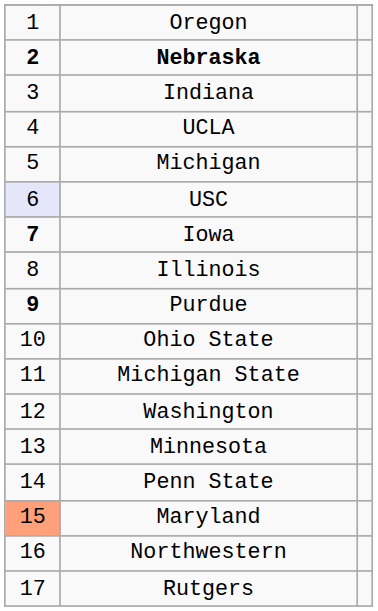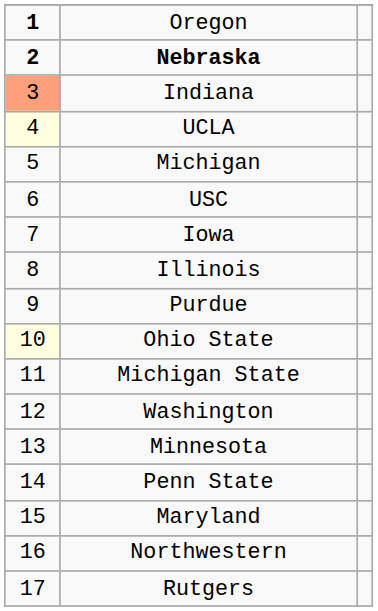Oregon | column 1: normal -> bold
Indiana | column 1: no background -> lightsalmon background
UCLA | column 1: no background -> lightyellow background
USC | column 1: lavender background -> no background
Iowa | column 1: bold -> normal
Purdue | column 1: bold -> normal
Ohio State | column 1: no background -> lightyellow background
Maryland | column 1: lightsalmon background -> no background
